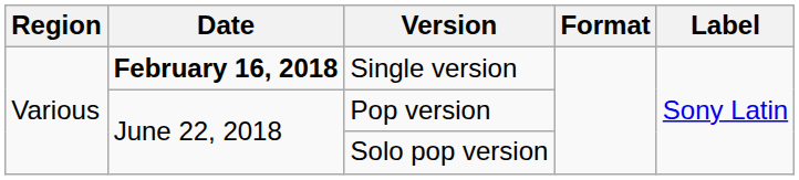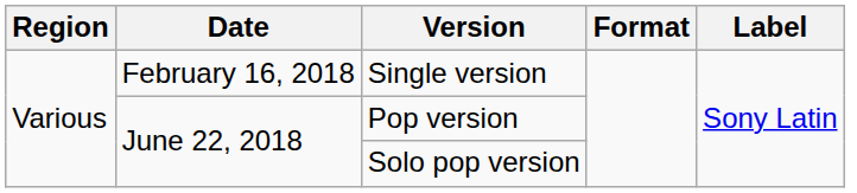Single version | Date: bold -> normal
